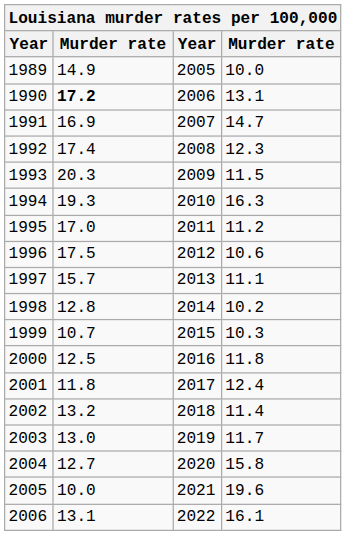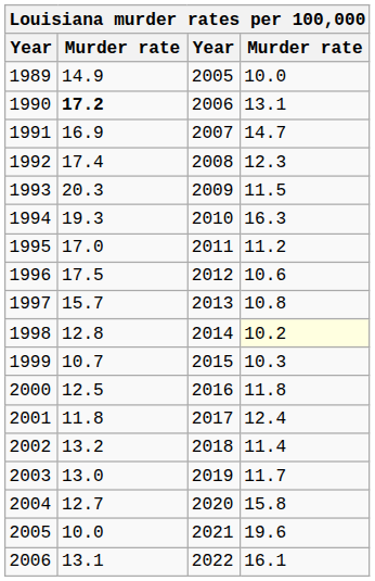1997 | column 4: 11.1 -> 10.8
1998 | column 4: no background -> lightyellow background
